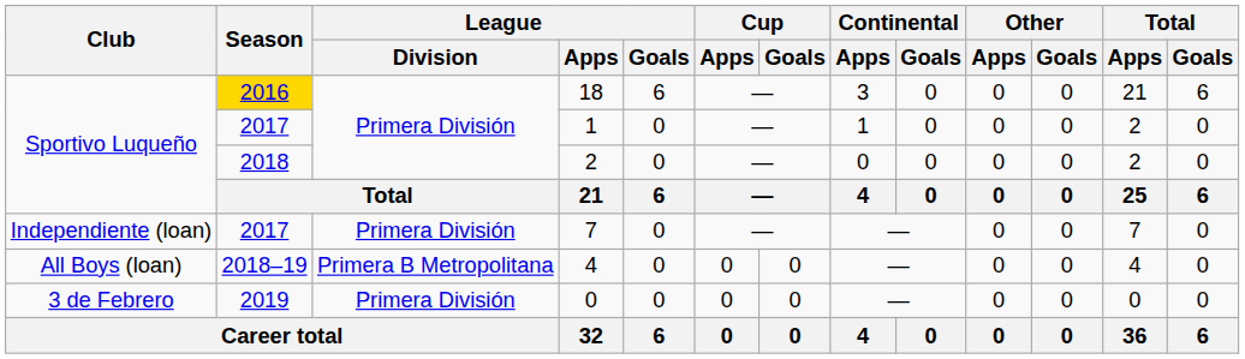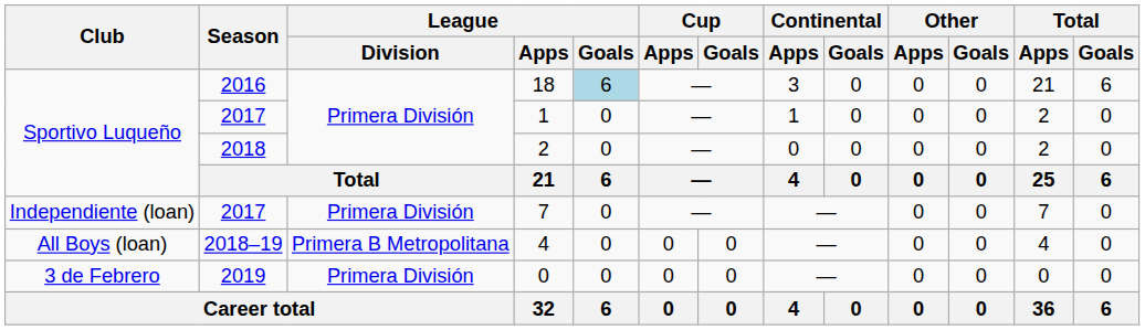18 | Season: gold background -> no background
18 | League / Goals: no background -> lightblue background
